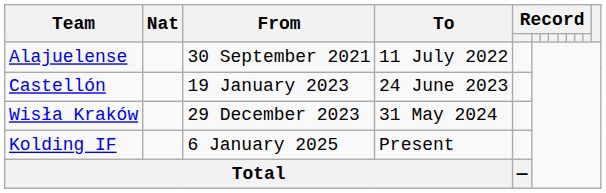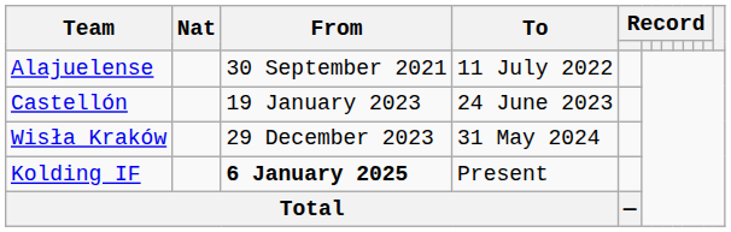Kolding IF | From: normal -> bold
